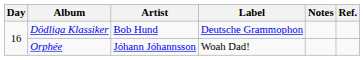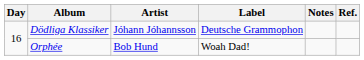Dödliga Klassiker | Artist: Bob Hund -> Jóhann Jóhannsson
Orphée | Artist: Jóhann Jóhannsson -> Bob Hund
